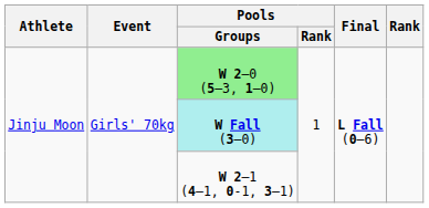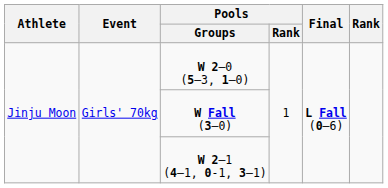W 2–0 (5–3, 1–0) | Pools / Groups: lightgreen background -> no background
W Fall (3–0) | Pools / Groups: paleturquoise background -> no background
